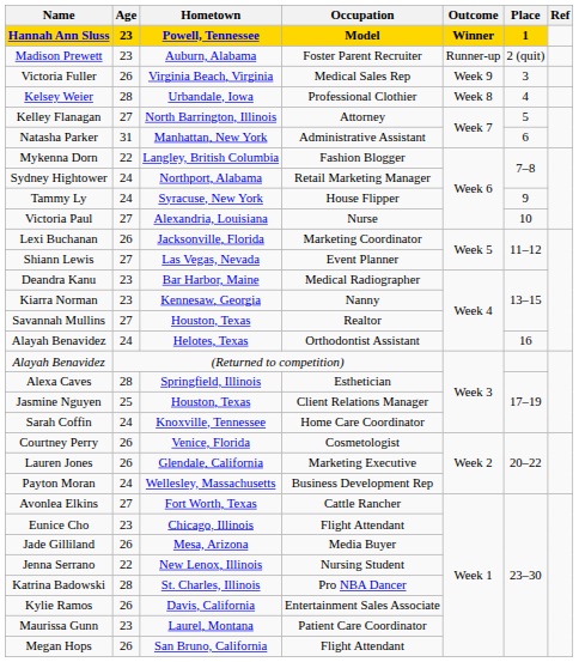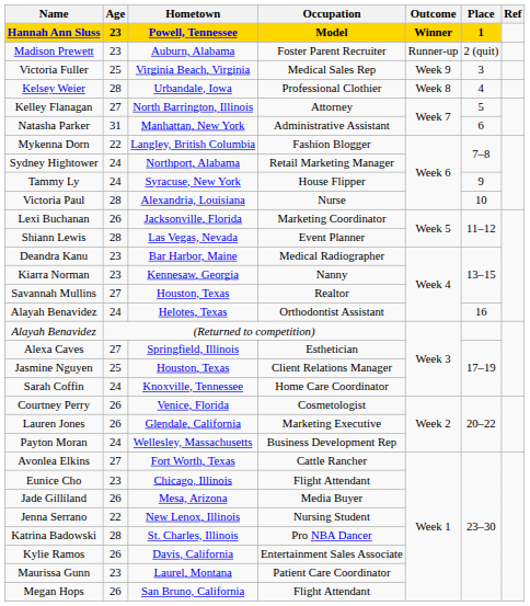Victoria Fuller | Age: 26 -> 25
Victoria Paul | Age: 27 -> 28
Shiann Lewis | Age: 27 -> 28
Alexa Caves | Age: 28 -> 27
